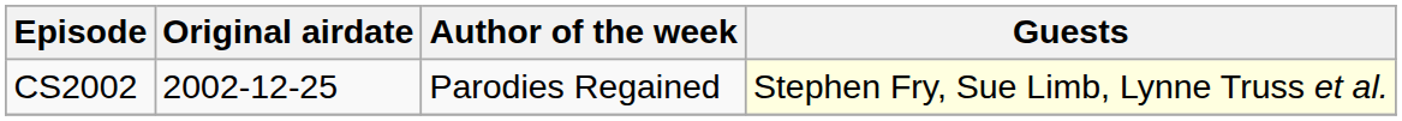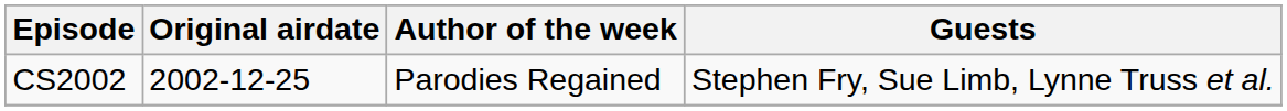CS2002 | Guests: lightyellow background -> no background
